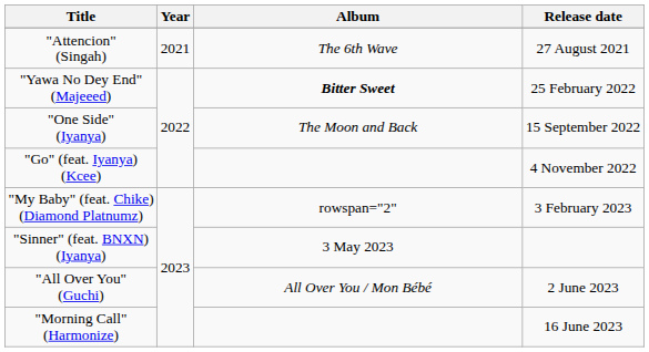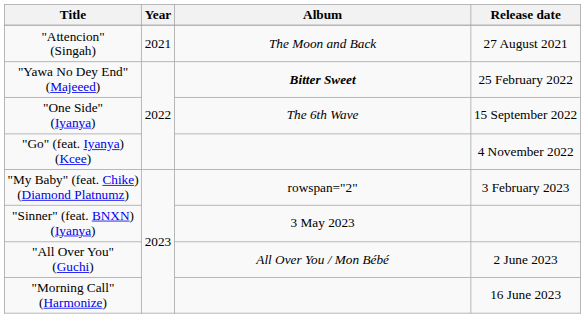"Attencion" (Singah) | Album: The 6th Wave -> The Moon and Back
"One Side" (Iyanya) | Album: The Moon and Back -> The 6th Wave
